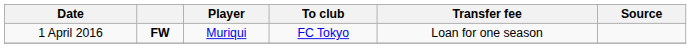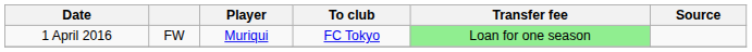1 April 2016 | column 2: bold -> normal
1 April 2016 | Transfer fee: no background -> lightgreen background
